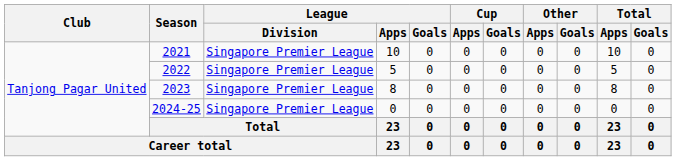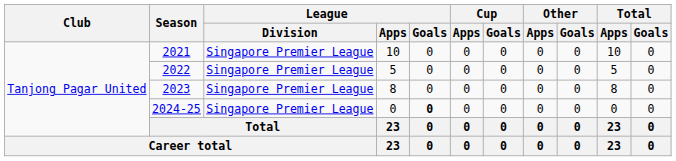2024-25 | League / Goals: normal -> bold
